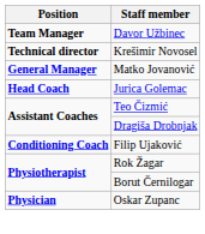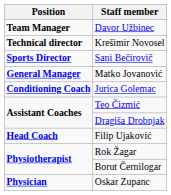+ row: Sports Director | Sani Bečirovič
Jurica Golemac | Position: Head Coach -> Conditioning Coach
Filip Ujaković | Position: Conditioning Coach -> Head Coach
